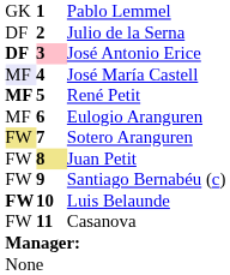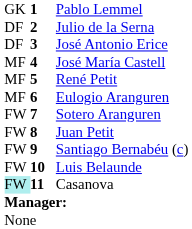José Antonio Erice | column 1: bold -> normal
José Antonio Erice | column 2: pink background -> no background
José María Castell | column 1: lavender background -> no background
René Petit | column 1: bold -> normal
Sotero Aranguren | column 1: khaki background -> no background
Juan Petit | column 2: khaki background -> no background
Luis Belaunde | column 1: bold -> normal
Casanova | column 1: no background -> paleturquoise background
